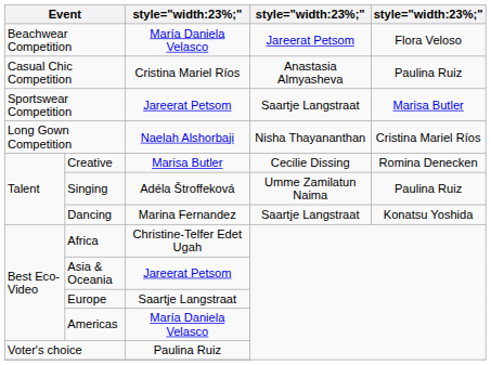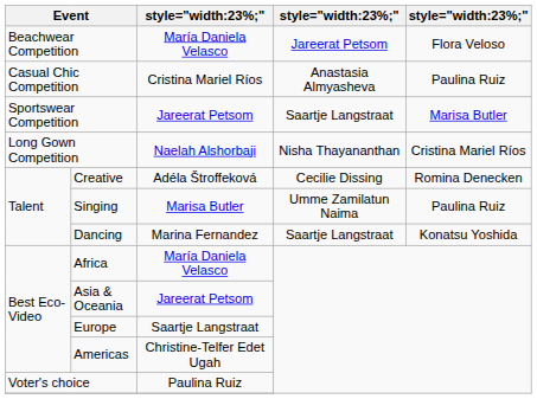Creative | column 3: Marisa Butler -> Adéla Štroffeková
Singing | column 3: Adéla Štroffeková -> Marisa Butler
Africa | column 3: Christine-Telfer Edet Ugah -> María Daniela Velasco
Americas | column 3: María Daniela Velasco -> Christine-Telfer Edet Ugah
